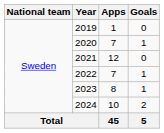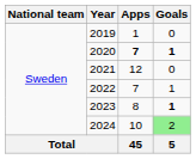2020 | Apps: normal -> bold
2020 | Goals: normal -> bold
2023 | Goals: normal -> bold
2024 | Goals: no background -> lightgreen background
